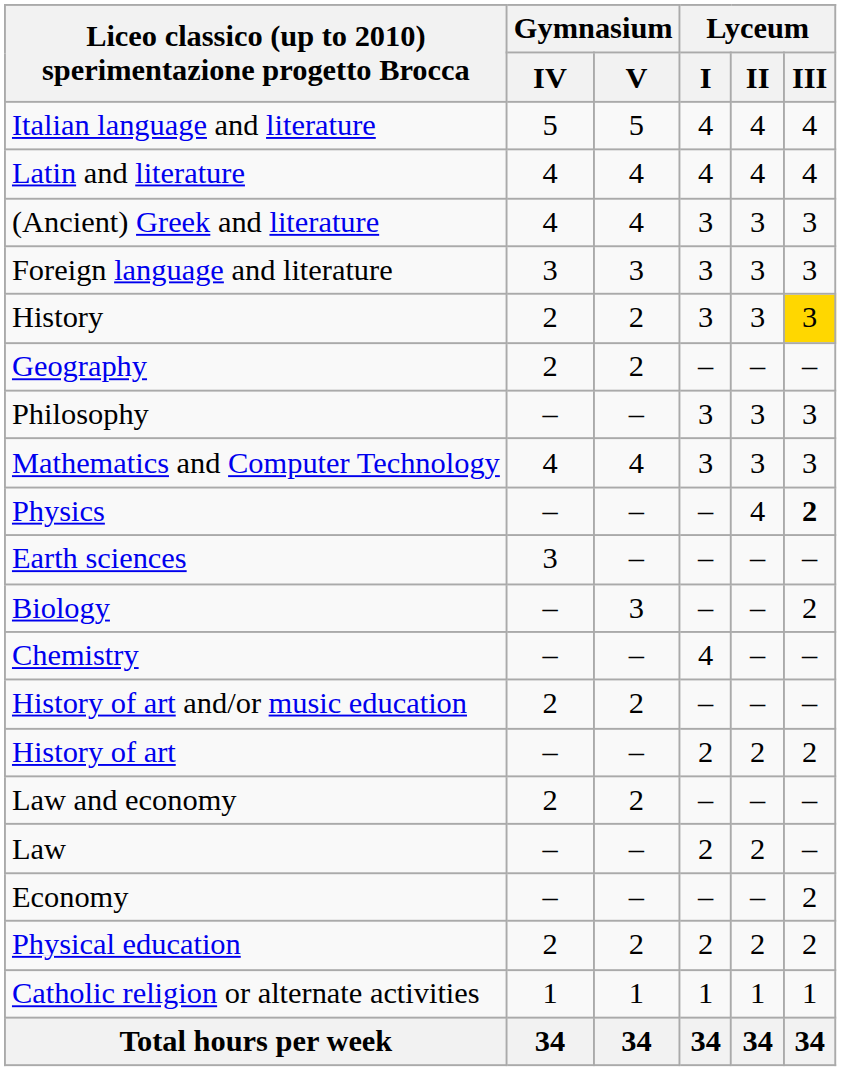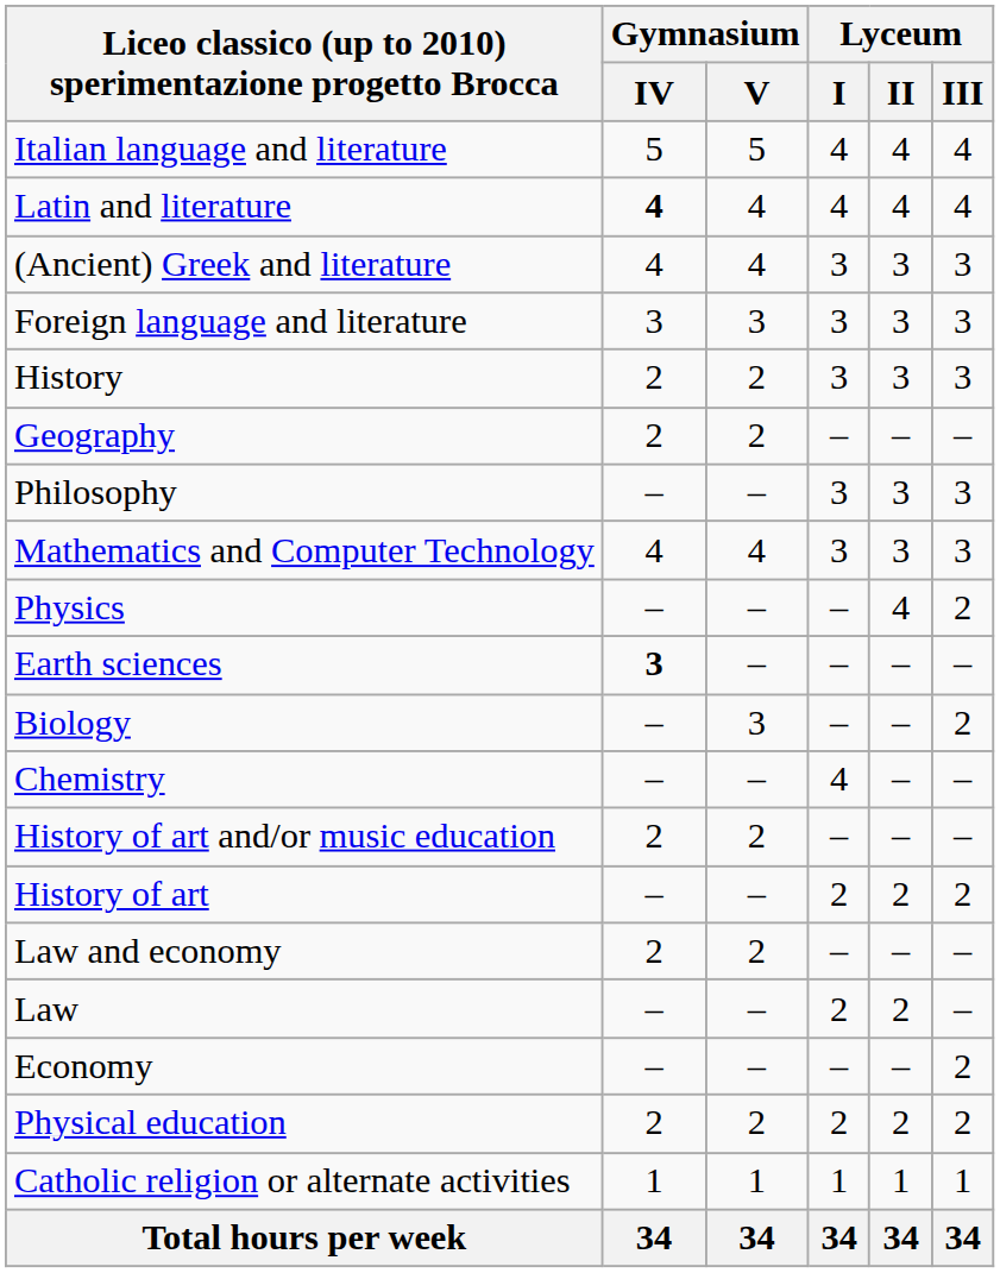Latin and literature | Gymnasium / IV: normal -> bold
History | Lyceum / III: gold background -> no background
Physics | Lyceum / III: bold -> normal
Earth sciences | Gymnasium / IV: normal -> bold
